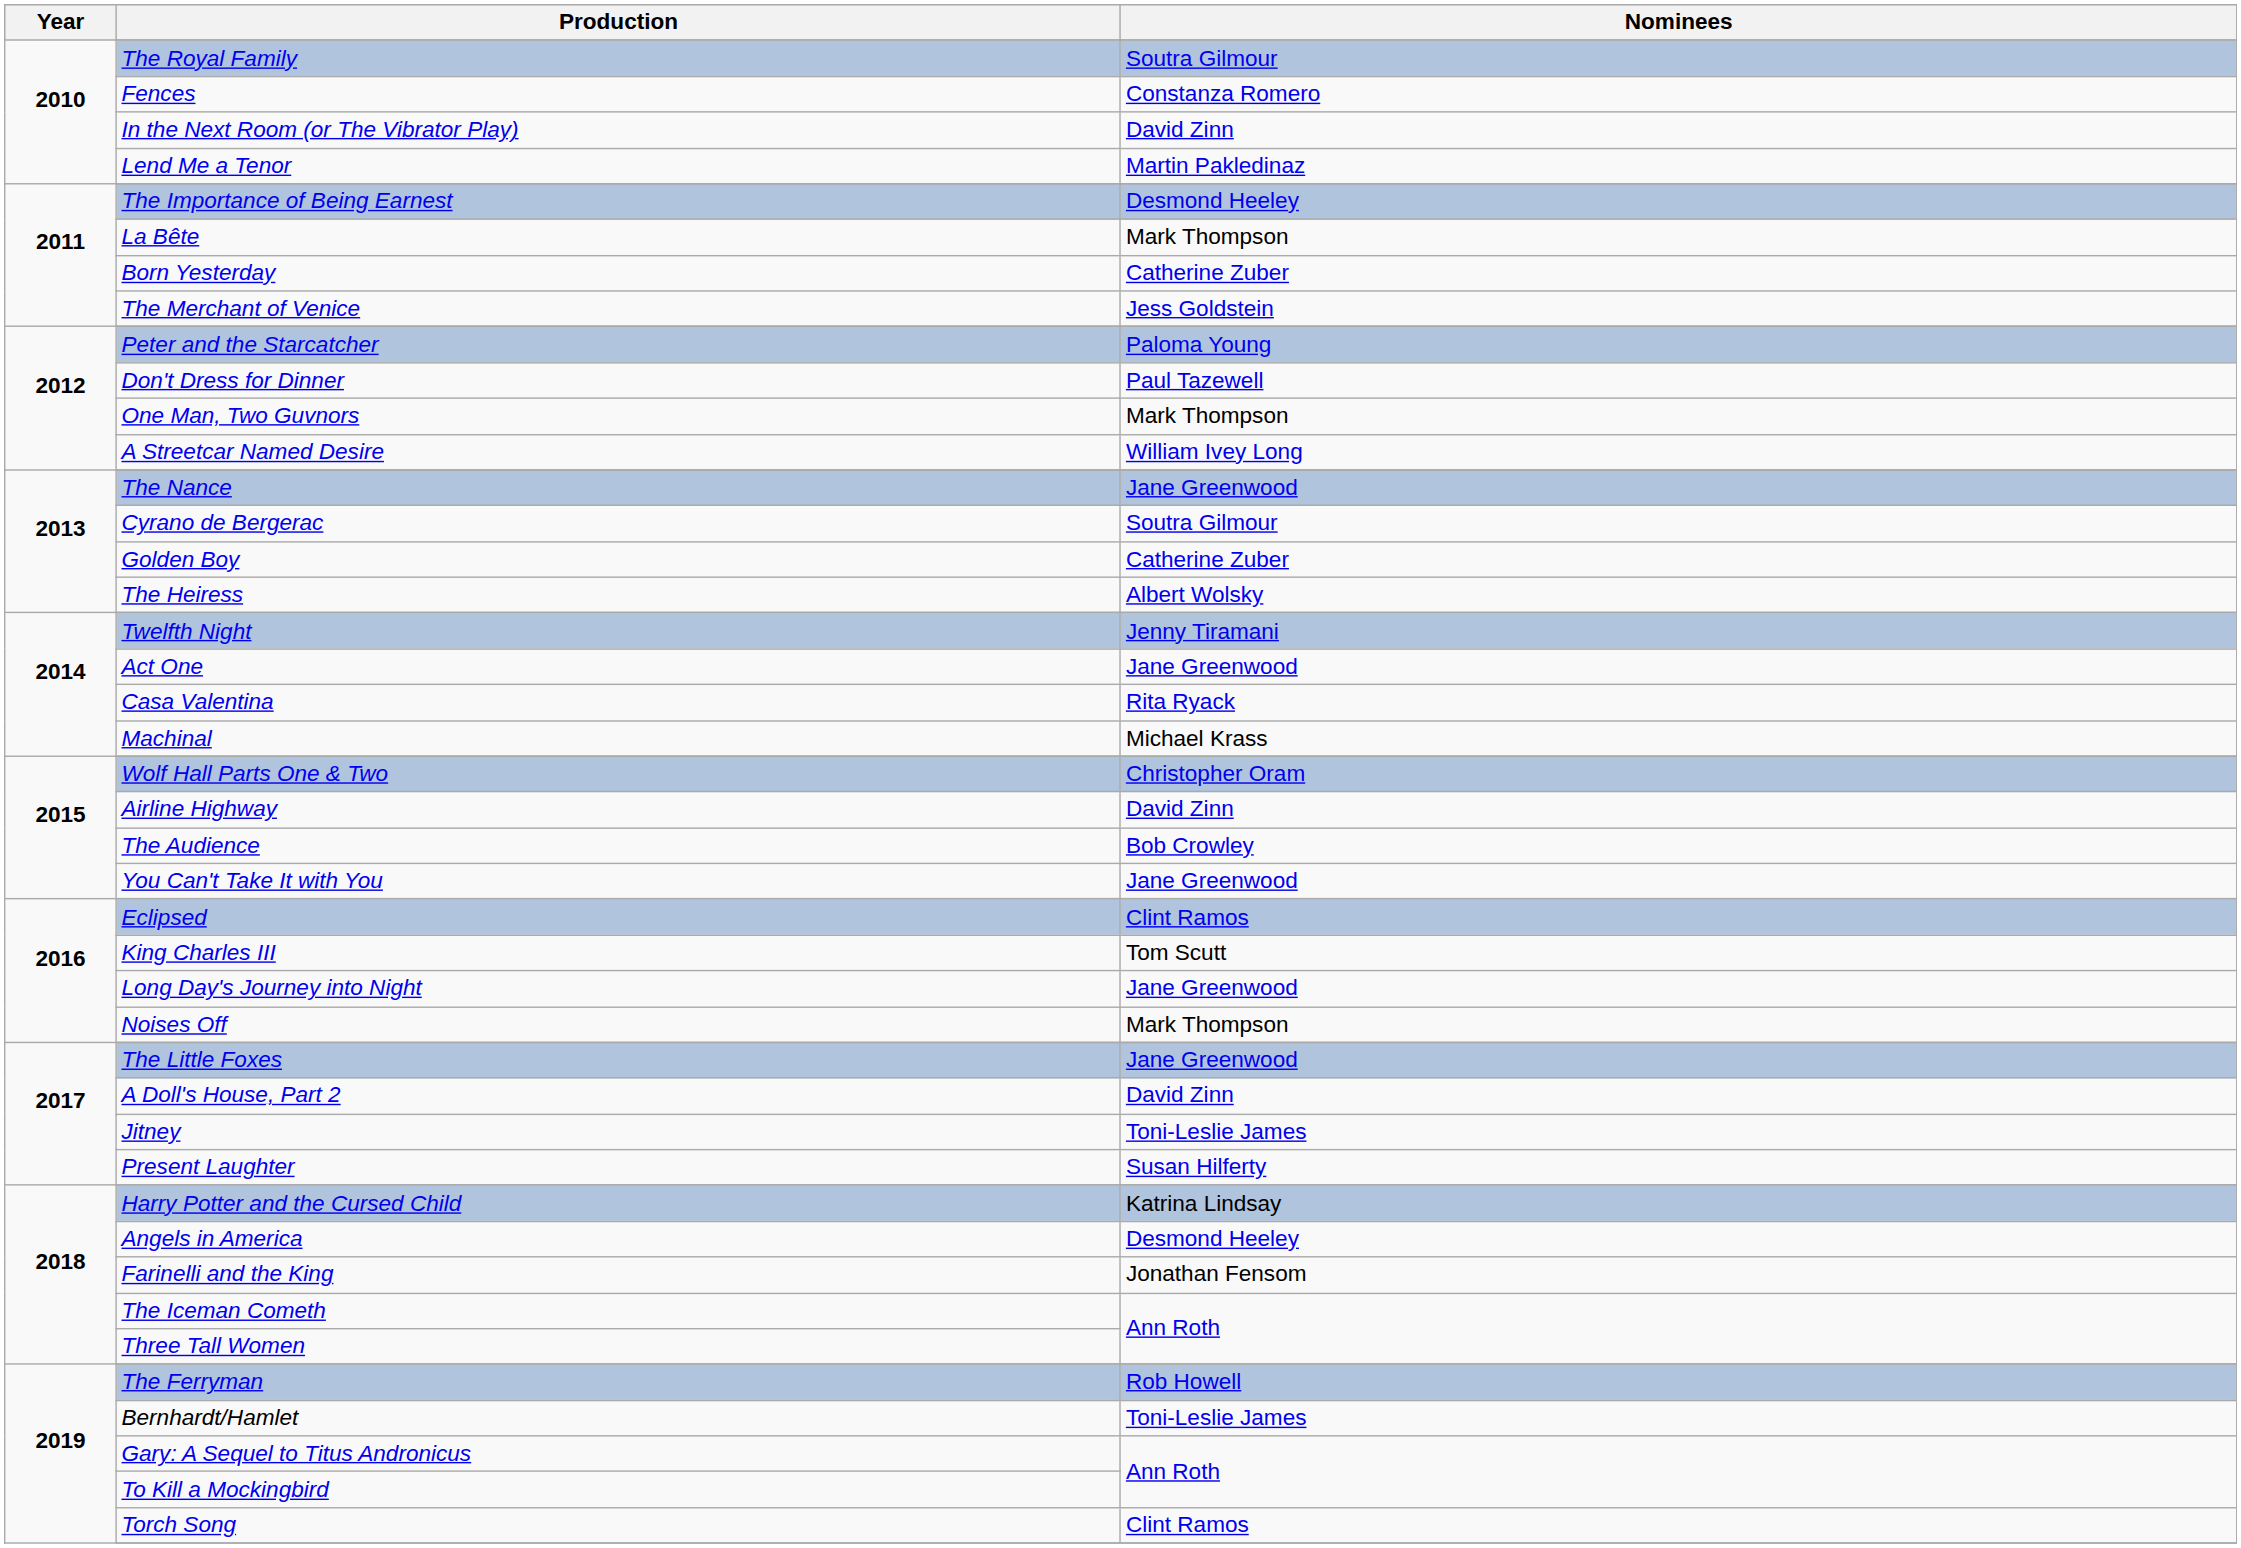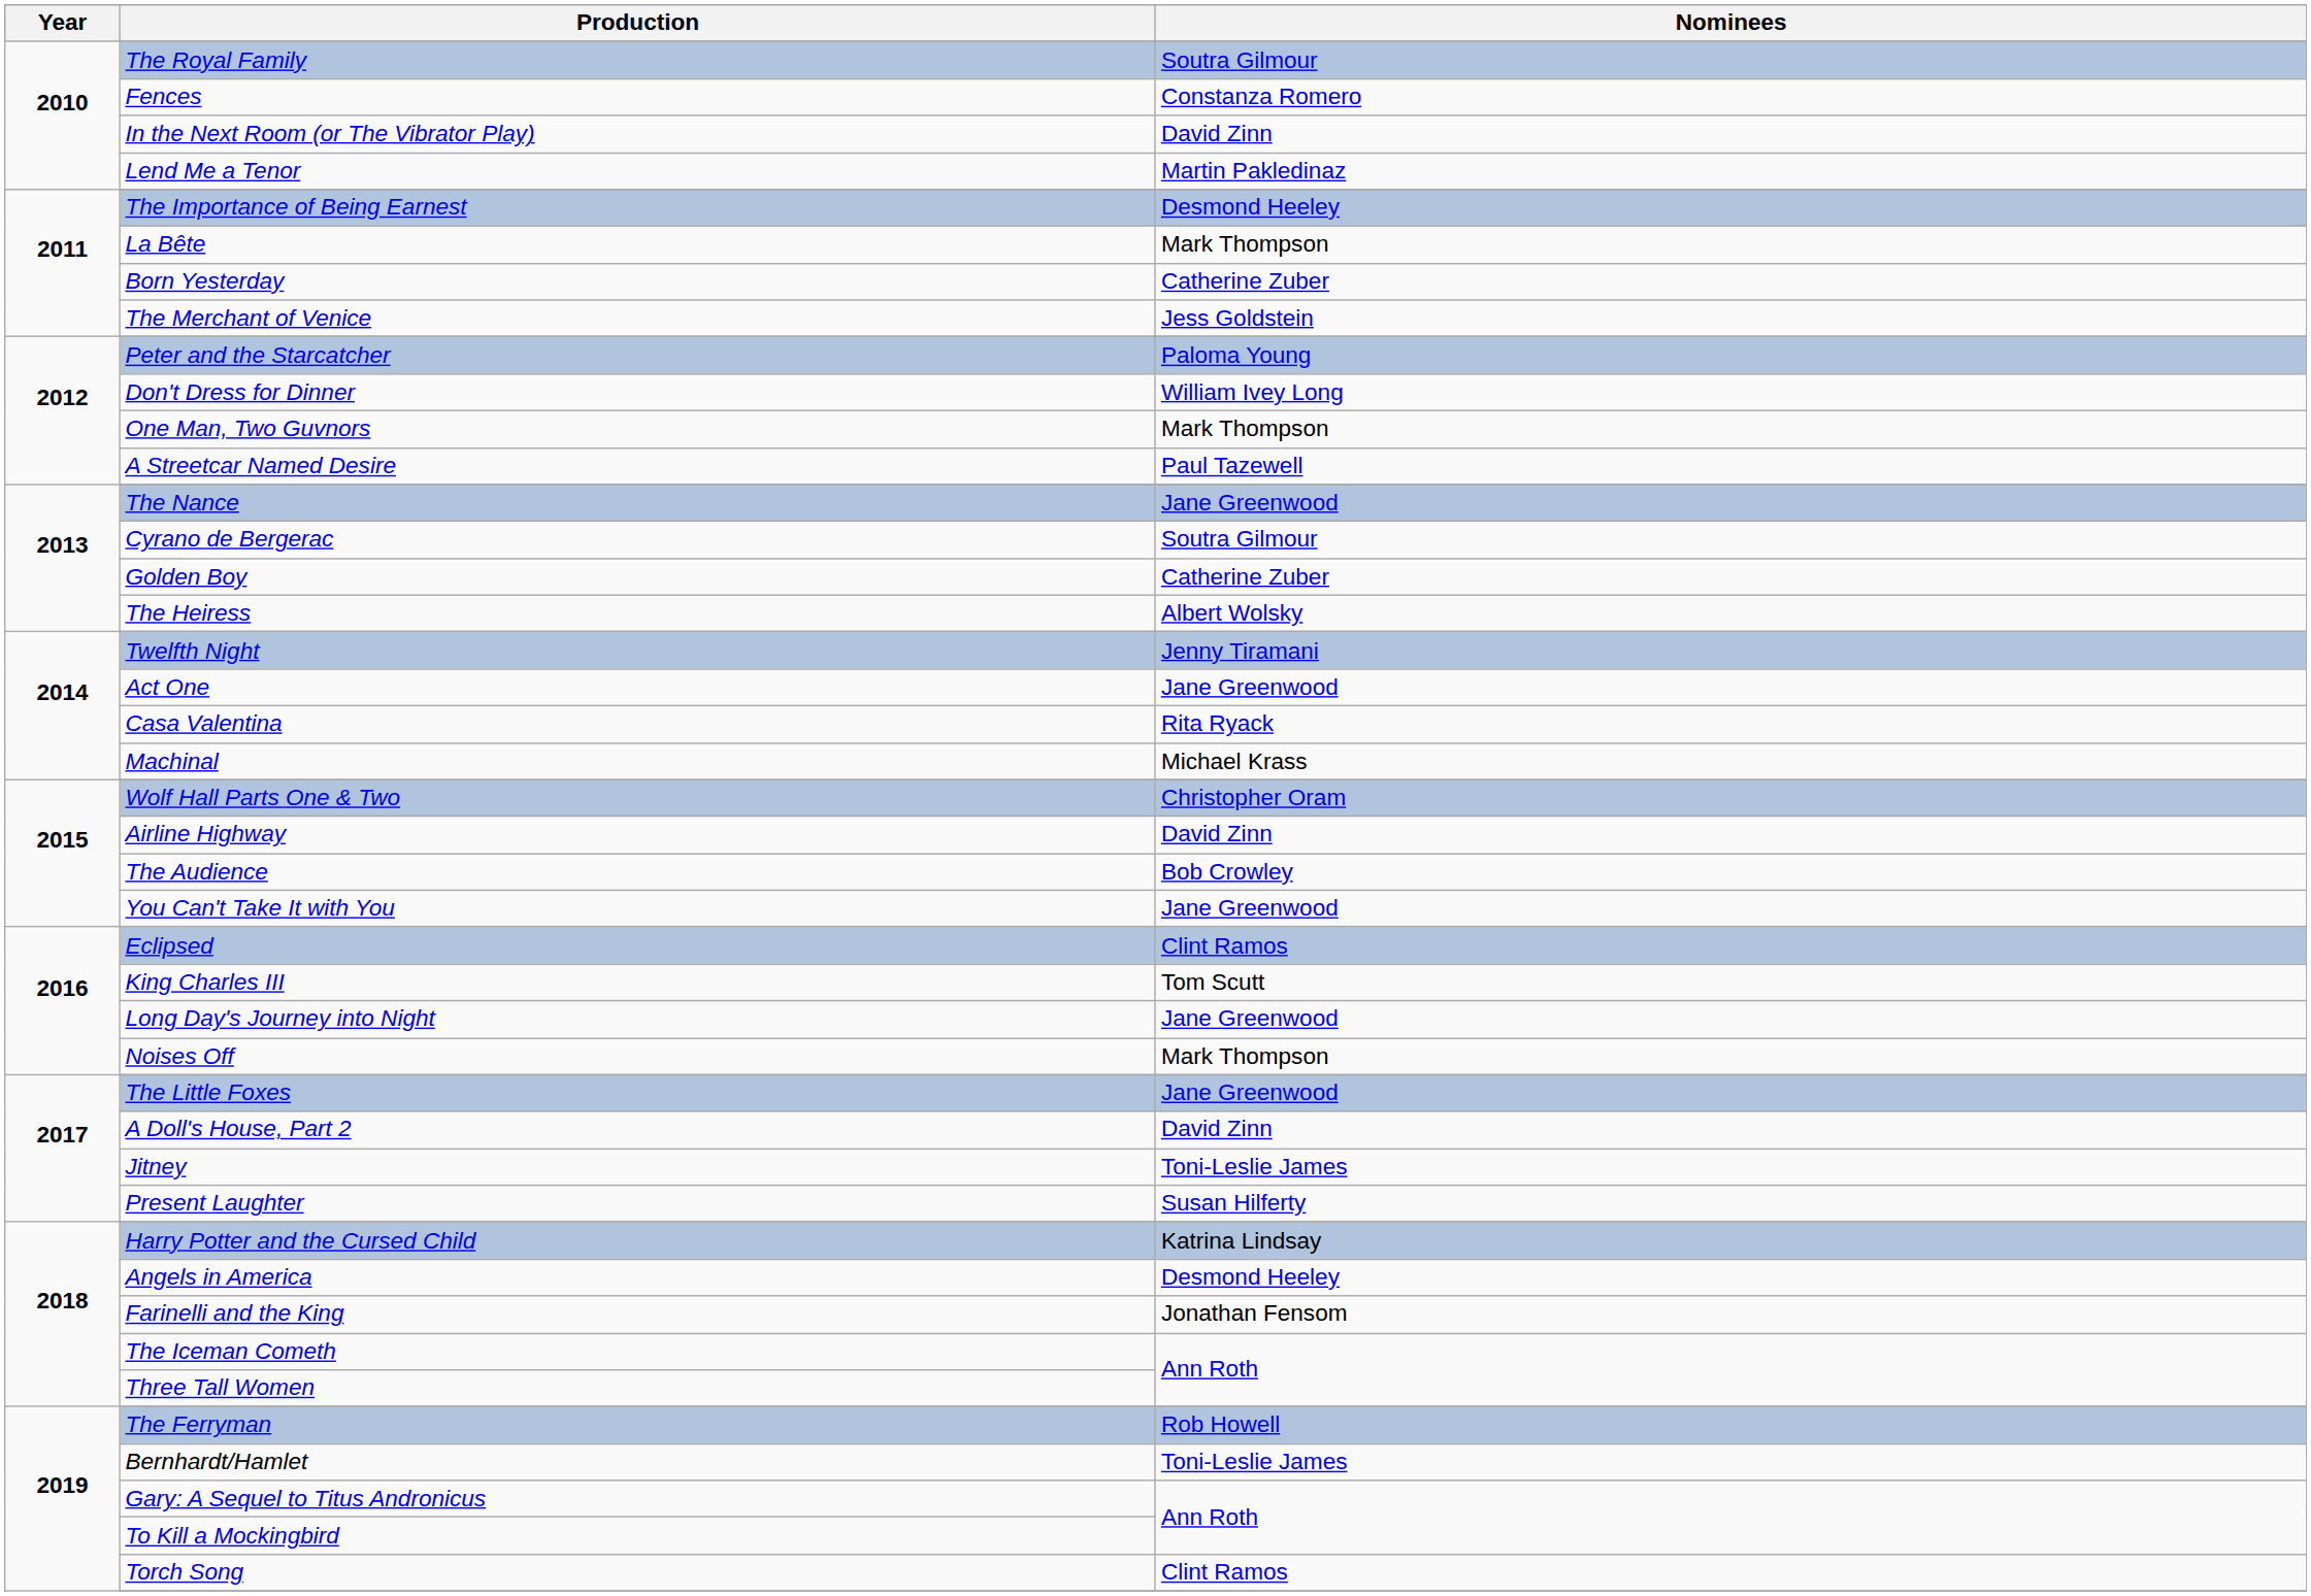Don't Dress for Dinner | Nominees: Paul Tazewell -> William Ivey Long
A Streetcar Named Desire | Nominees: William Ivey Long -> Paul Tazewell
